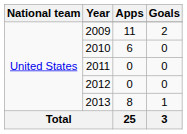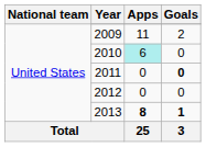2010 | Apps: no background -> paleturquoise background
2011 | Goals: normal -> bold
2013 | Apps: normal -> bold
2013 | Goals: normal -> bold
